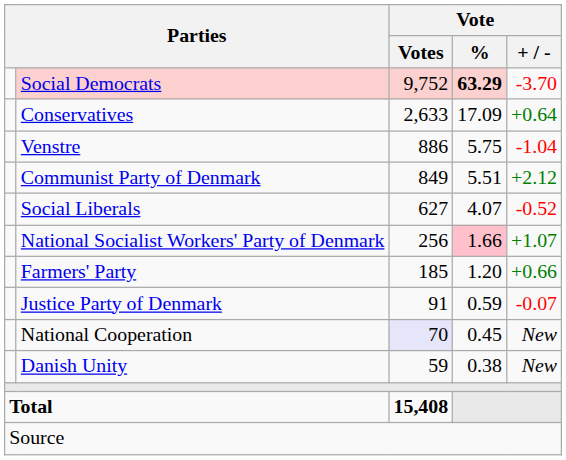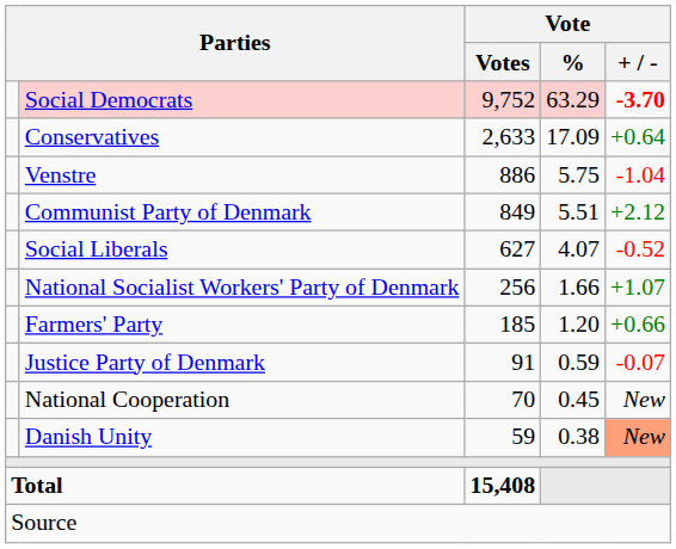Social Democrats | Vote / %: bold -> normal
Social Democrats | Vote / + / -: normal -> bold
National Socialist Workers' Party of Denmark | Vote / %: pink background -> no background
National Cooperation | Vote / Votes: lavender background -> no background
Danish Unity | Vote / + / -: no background -> lightsalmon background
